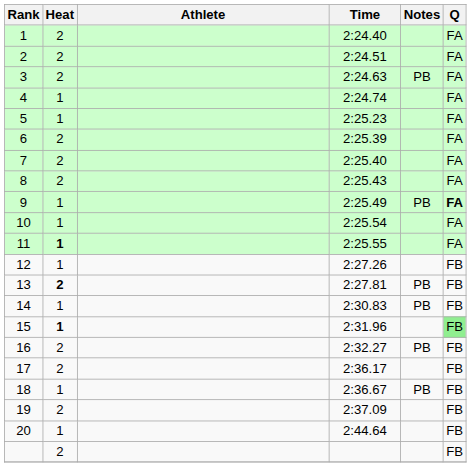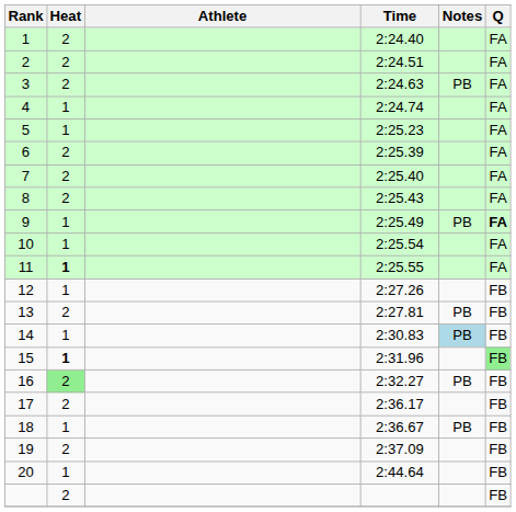13 | Heat: bold -> normal
14 | Notes: no background -> lightblue background
16 | Heat: no background -> lightgreen background
